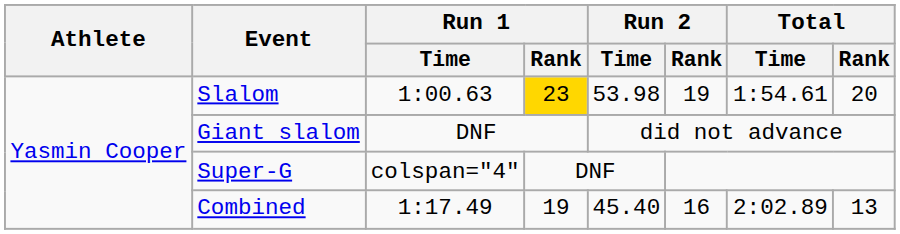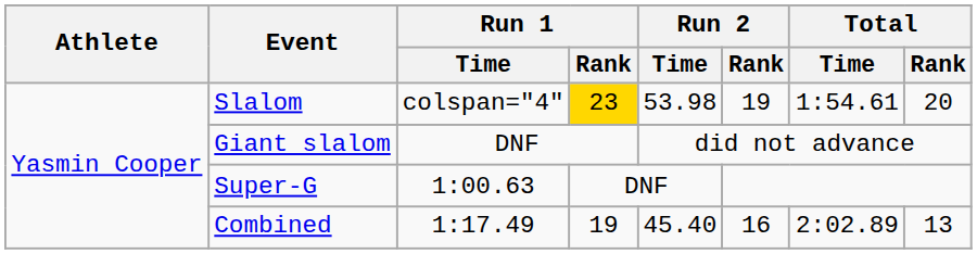Slalom | Run 1 / Time: 1:00.63 -> colspan="4"
Super-G | Run 1 / Time: colspan="4" -> 1:00.63
